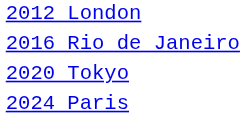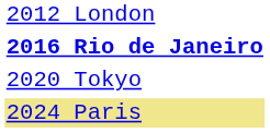2016 Rio de Janeiro | column 1: normal -> bold
2024 Paris | column 1: no background -> khaki background
